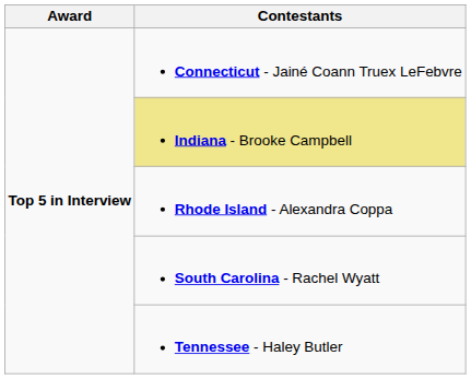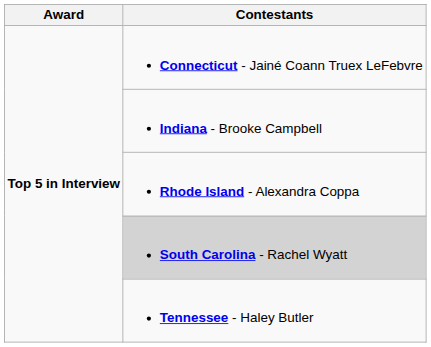Indiana - Brooke Campbell | Contestants: khaki background -> no background
South Carolina - Rachel Wyatt | Contestants: no background -> lightgrey background
